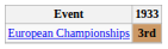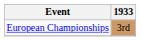European Championships | 1933: bold -> normal
